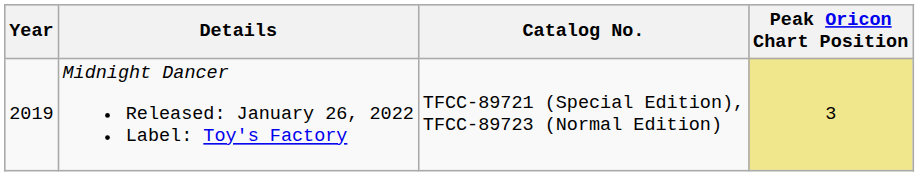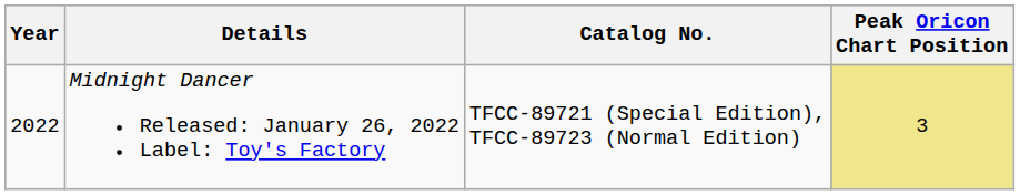row 2 | Year: 2019 -> 2022
